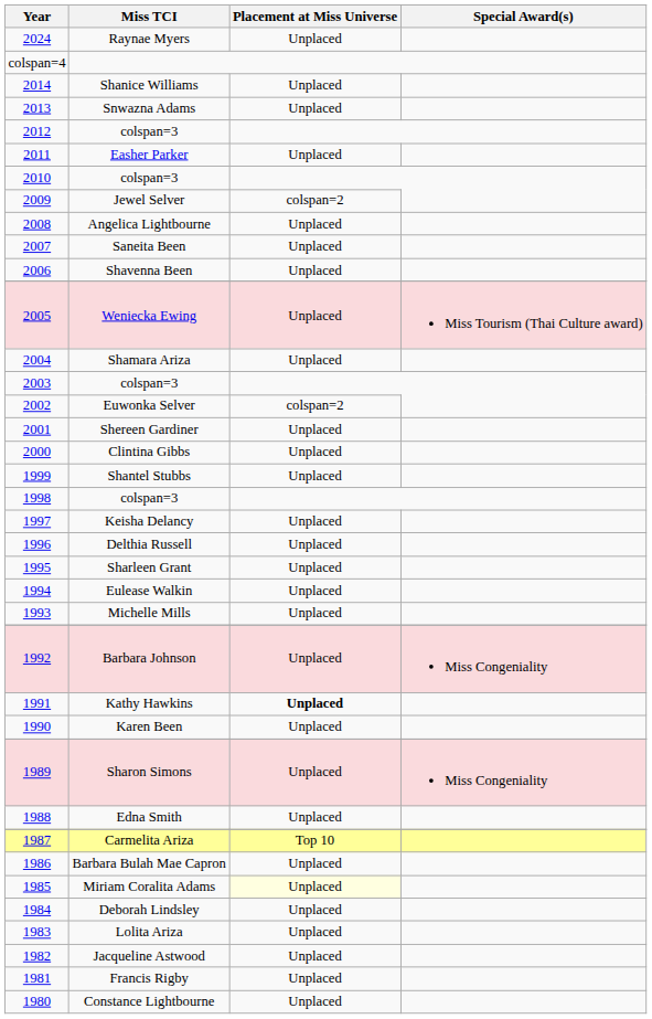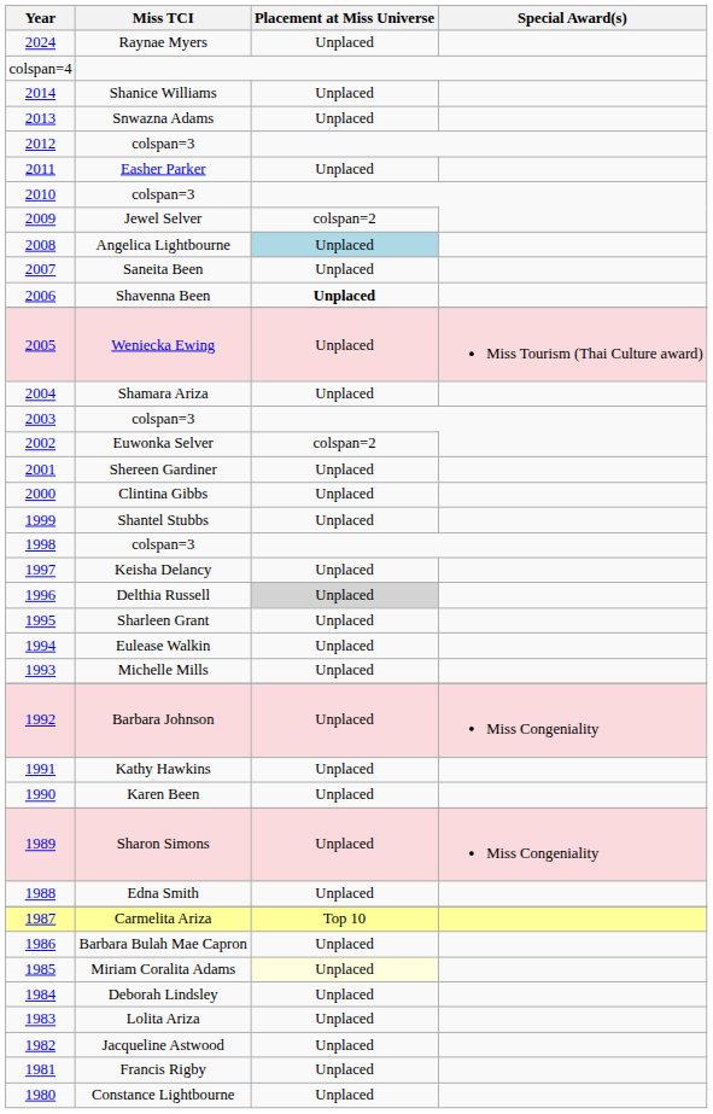Angelica Lightbourne | Placement at Miss Universe: no background -> lightblue background
Shavenna Been | Placement at Miss Universe: normal -> bold
Delthia Russell | Placement at Miss Universe: no background -> lightgrey background
Kathy Hawkins | Placement at Miss Universe: bold -> normal
